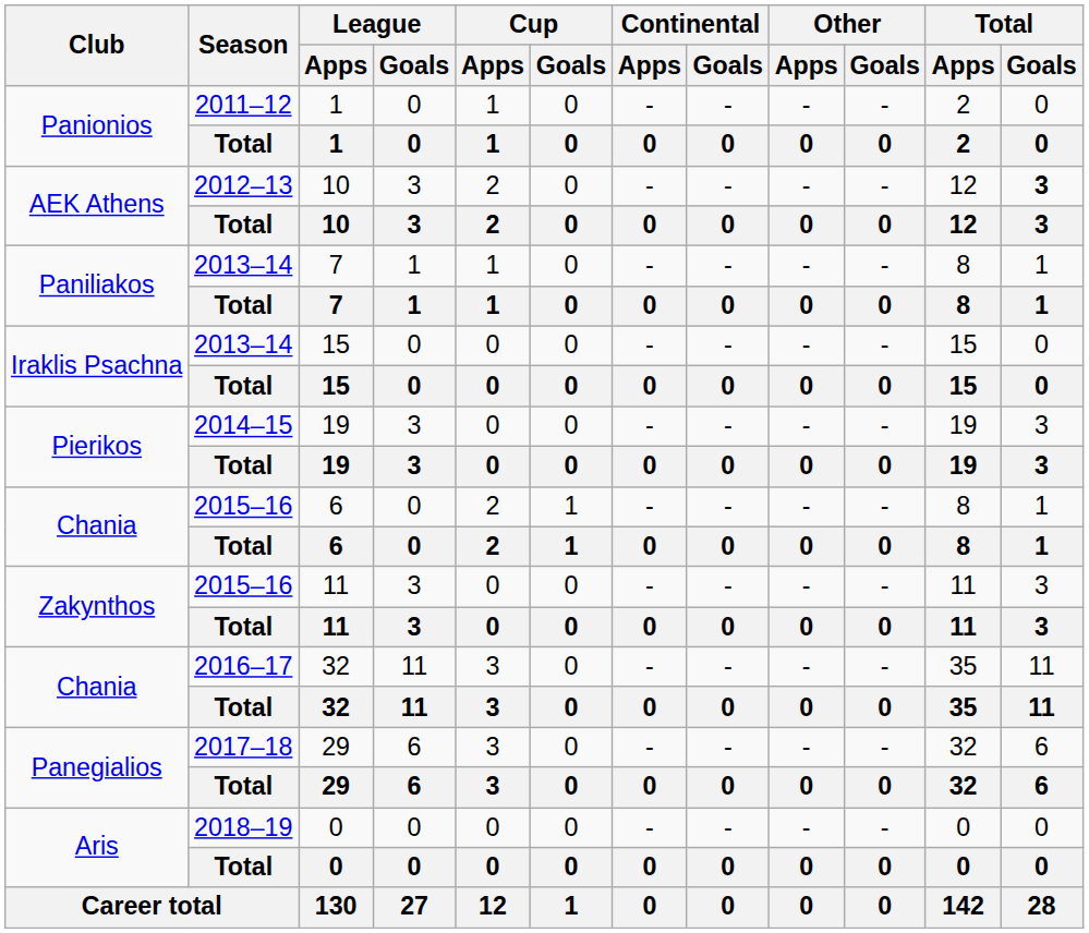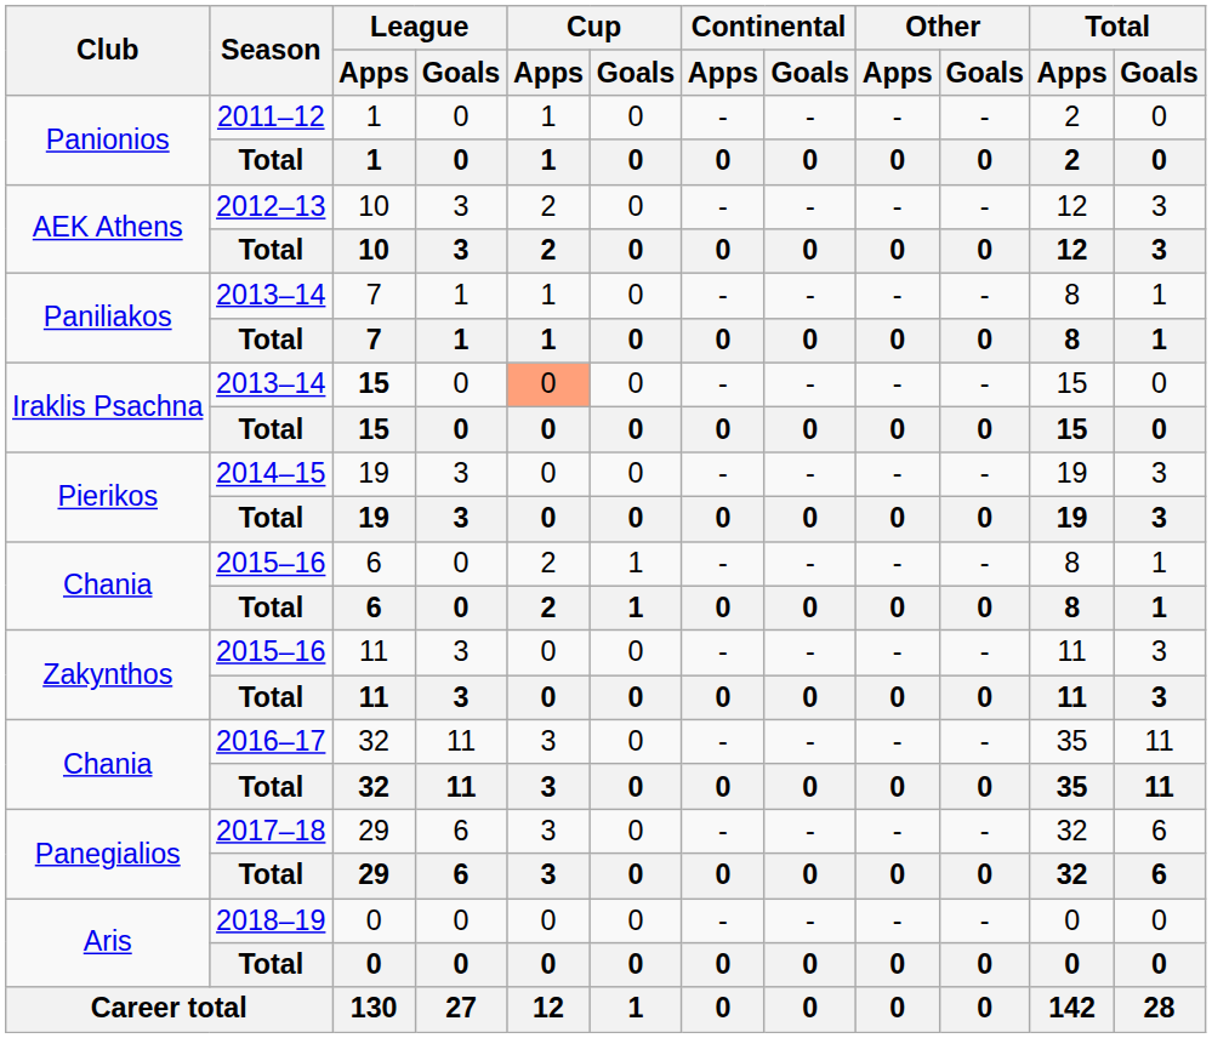row 5 | Total / Goals: bold -> normal
row 9 | League / Apps: normal -> bold
row 9 | Cup / Apps: no background -> lightsalmon background
